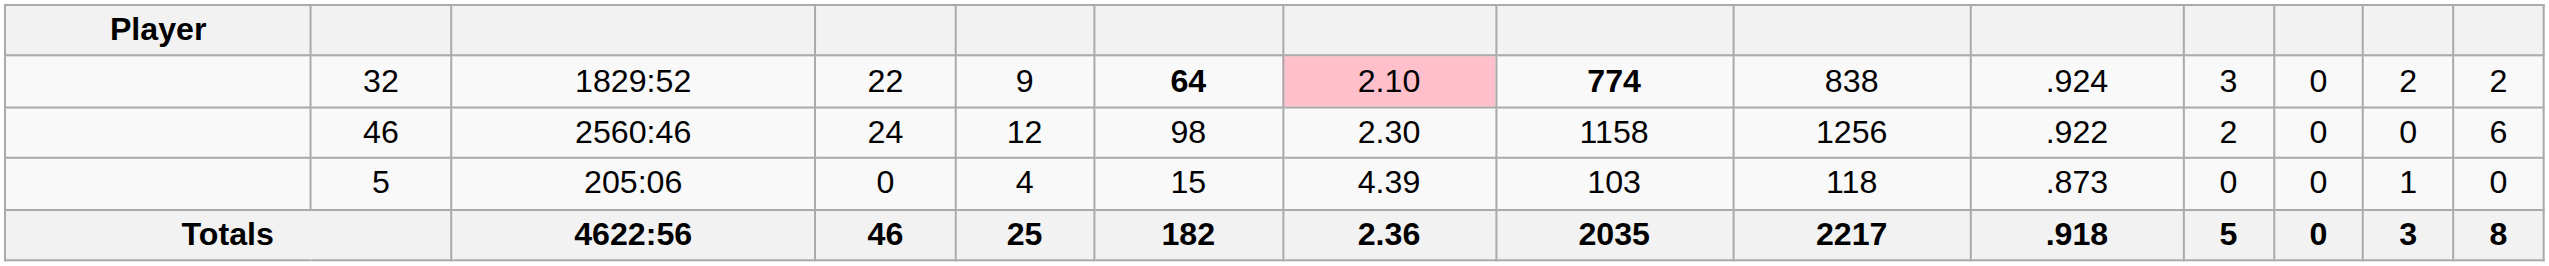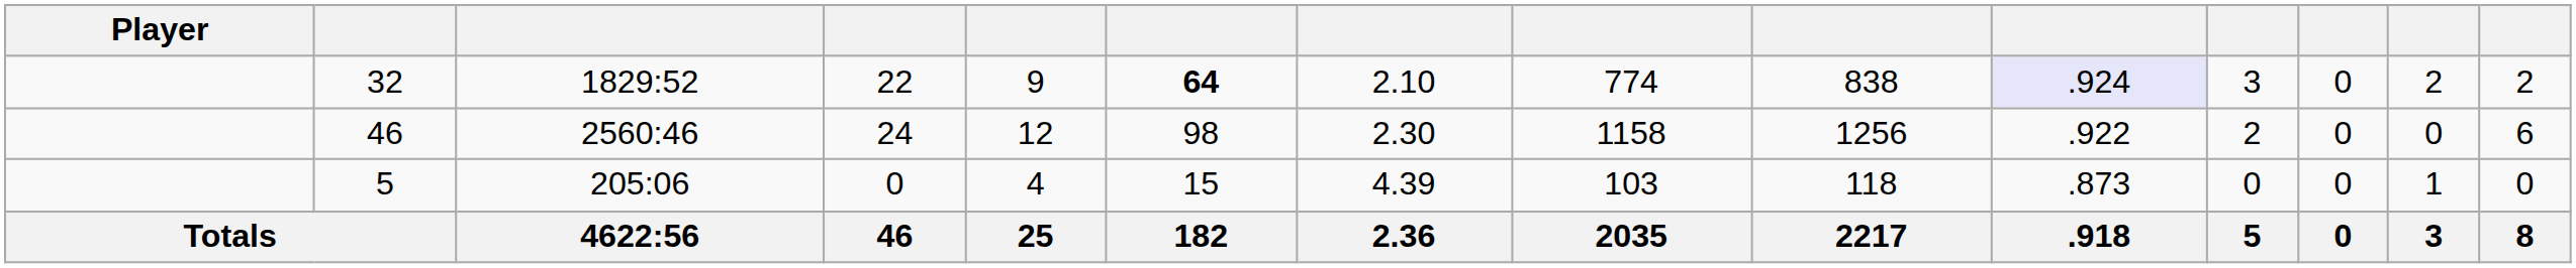32 | column 7: pink background -> no background
32 | column 8: bold -> normal
32 | column 10: no background -> lavender background
